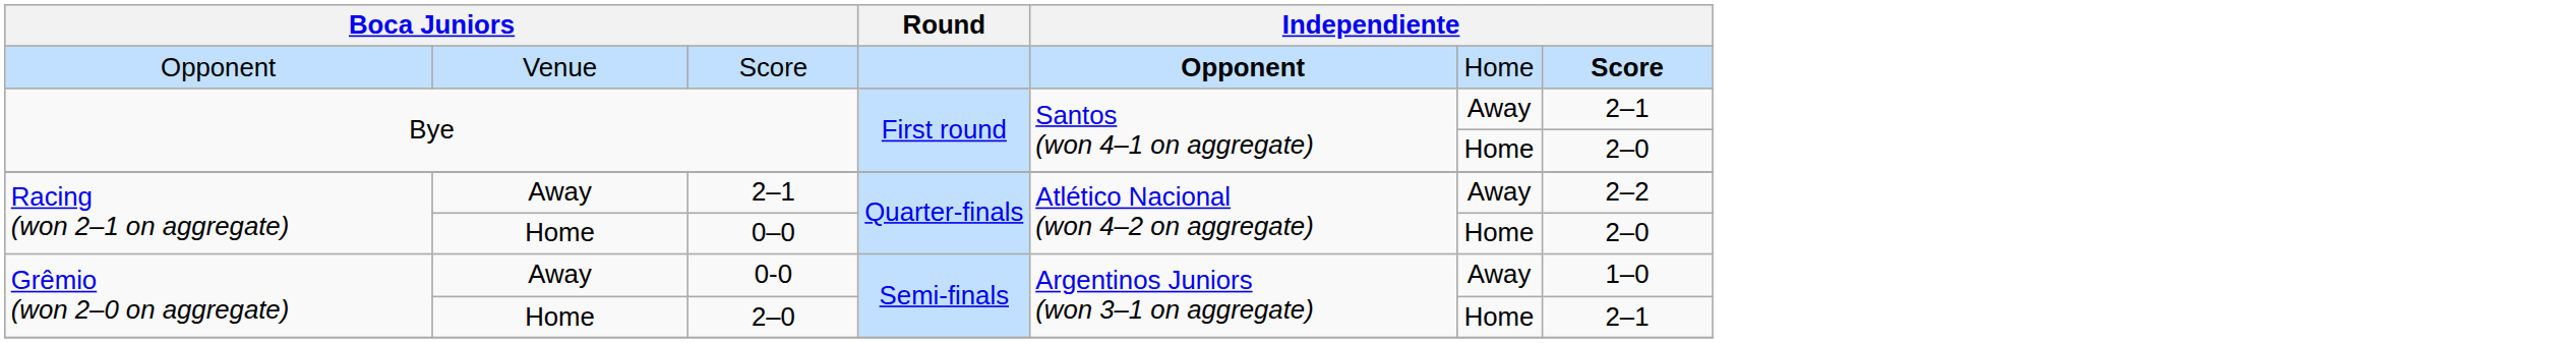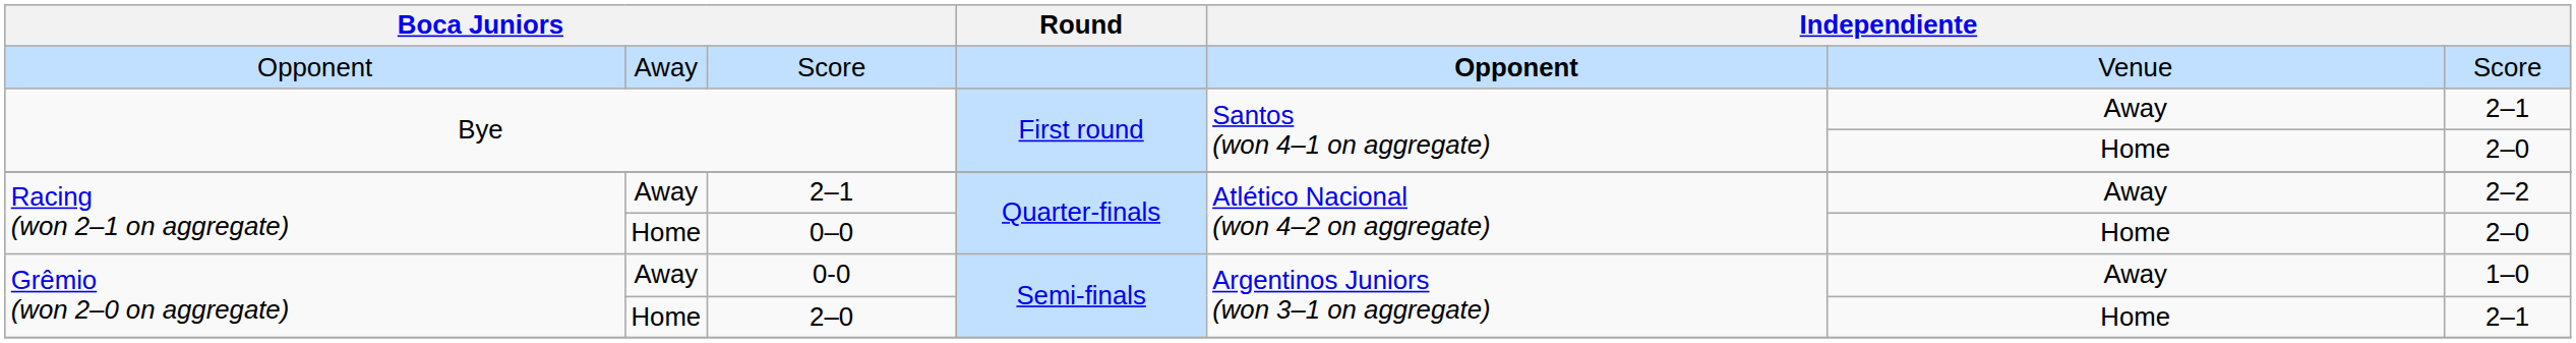row 2 | column 2: Venue -> Away
row 2 | column 6: Home -> Venue
row 2 | column 7: bold -> normal
